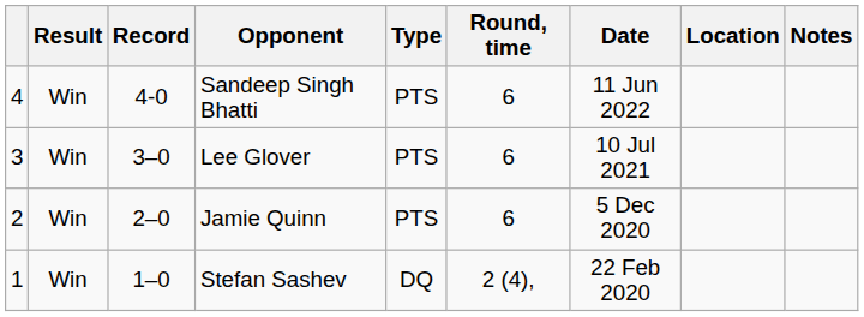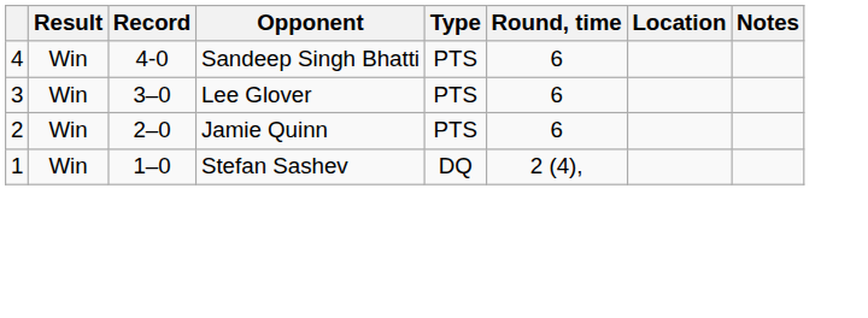- column: Date | 11 Jun 2022 | 10 Jul 2021 | 5 Dec 2020 | 22 Feb 2020
